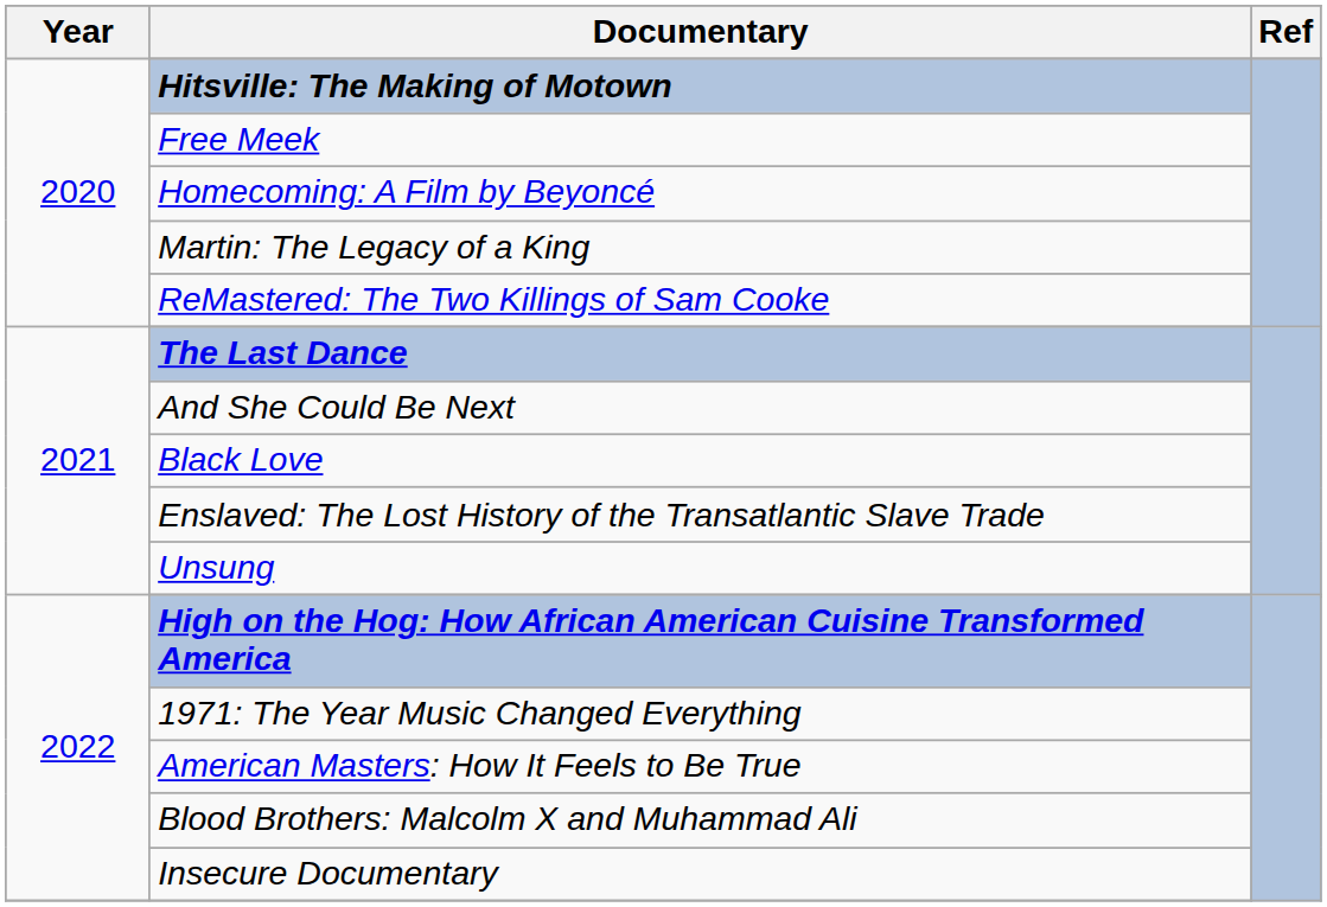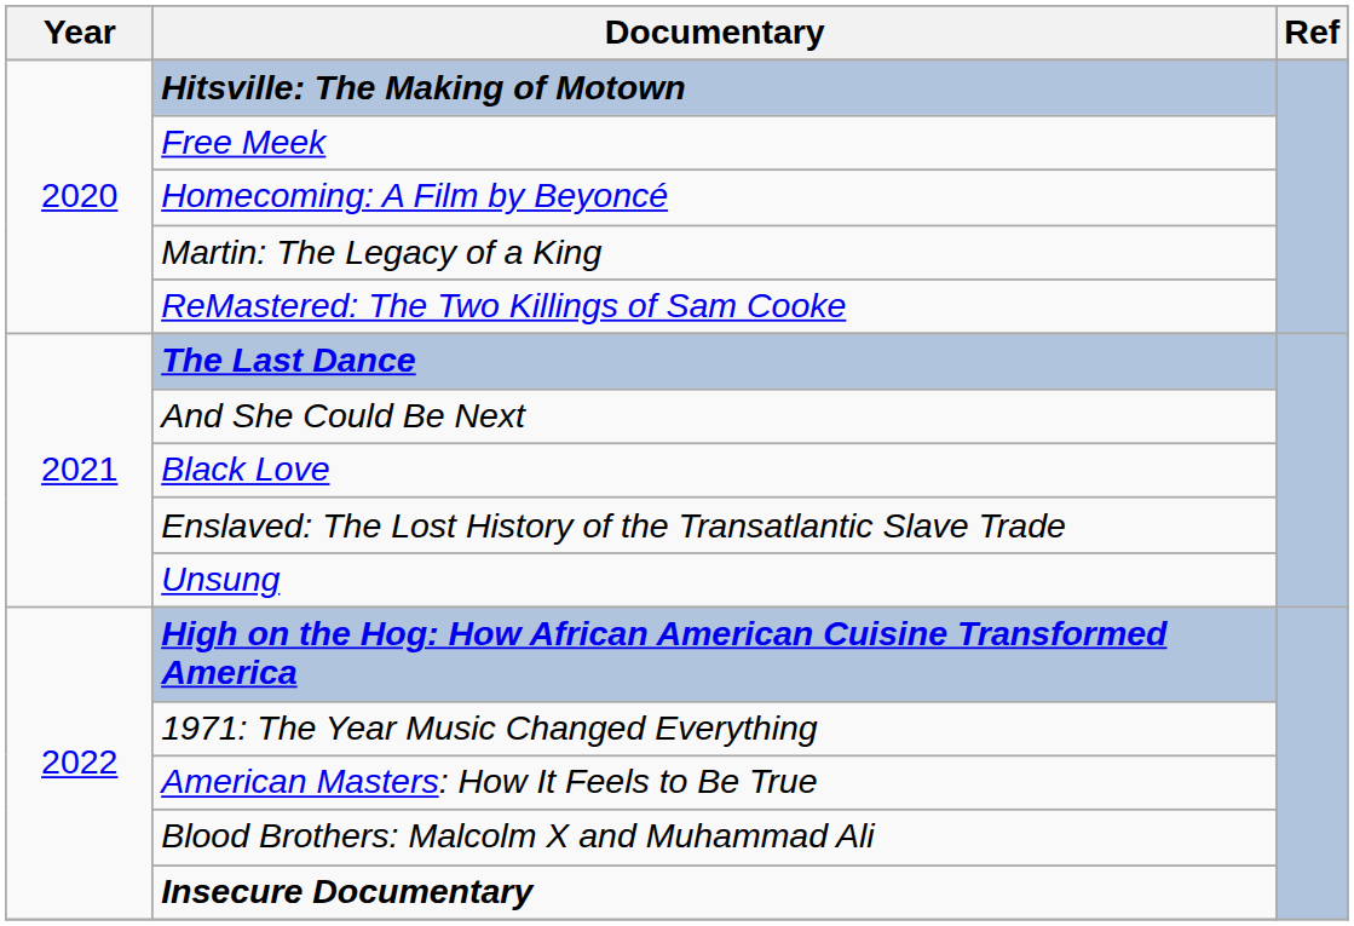Insecure Documentary | Documentary: normal -> bold
